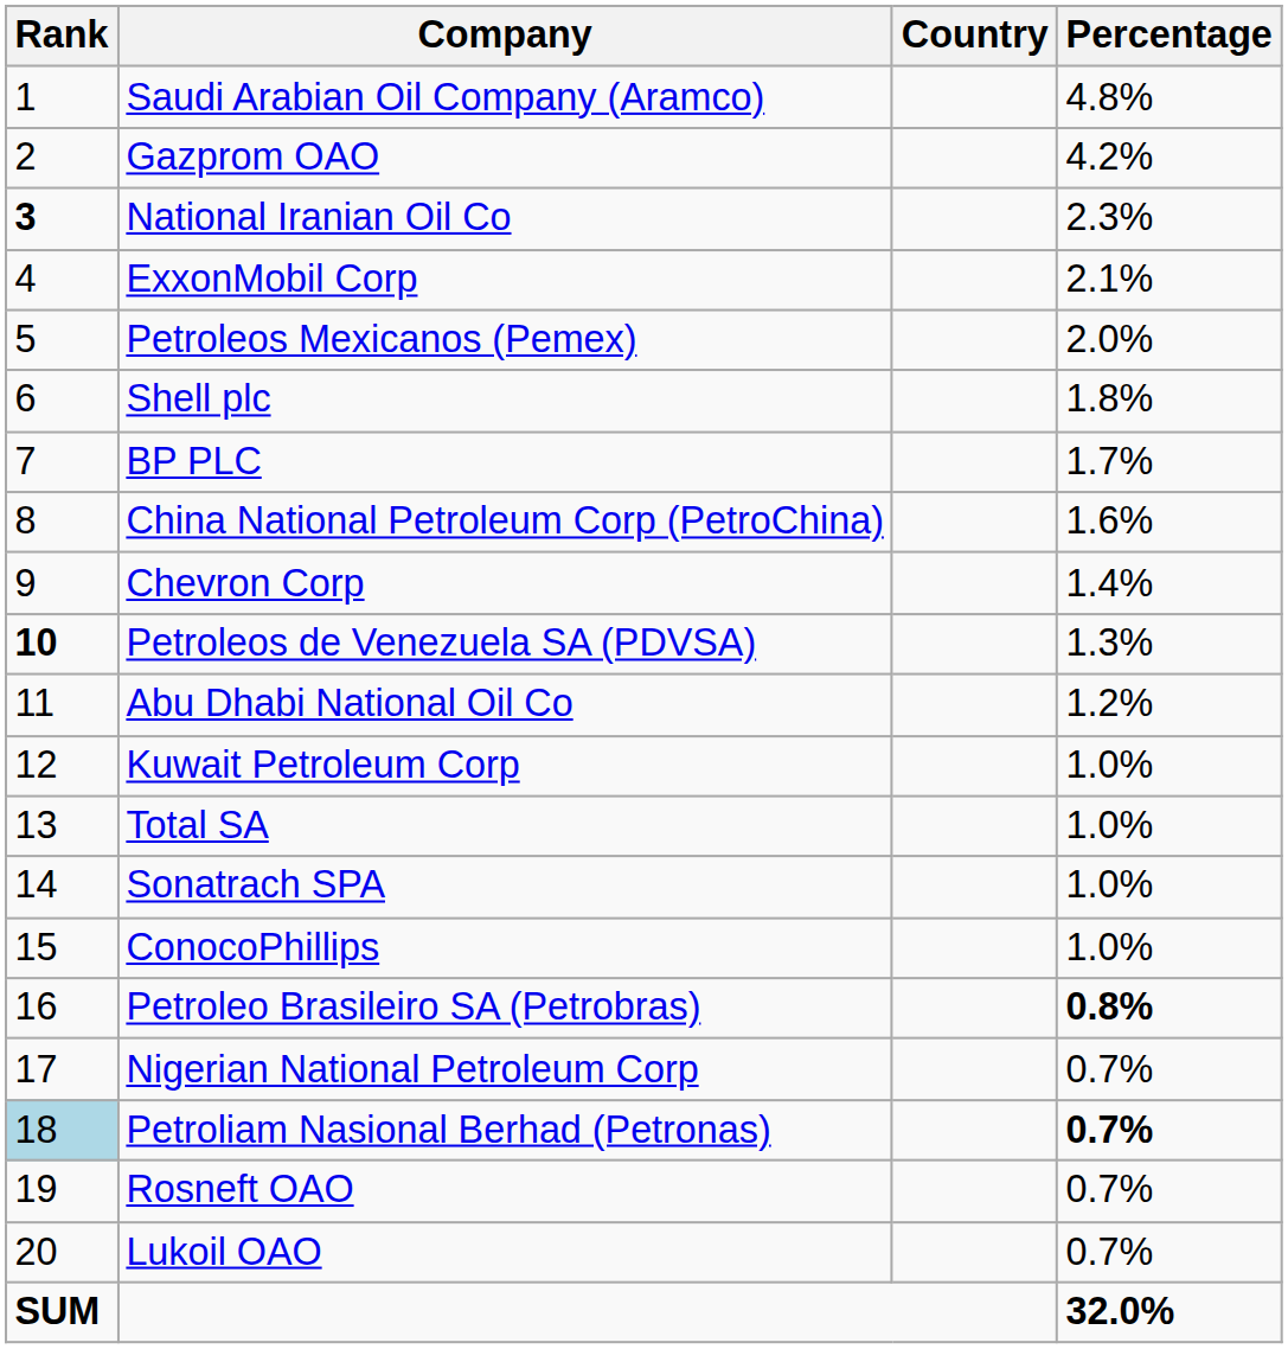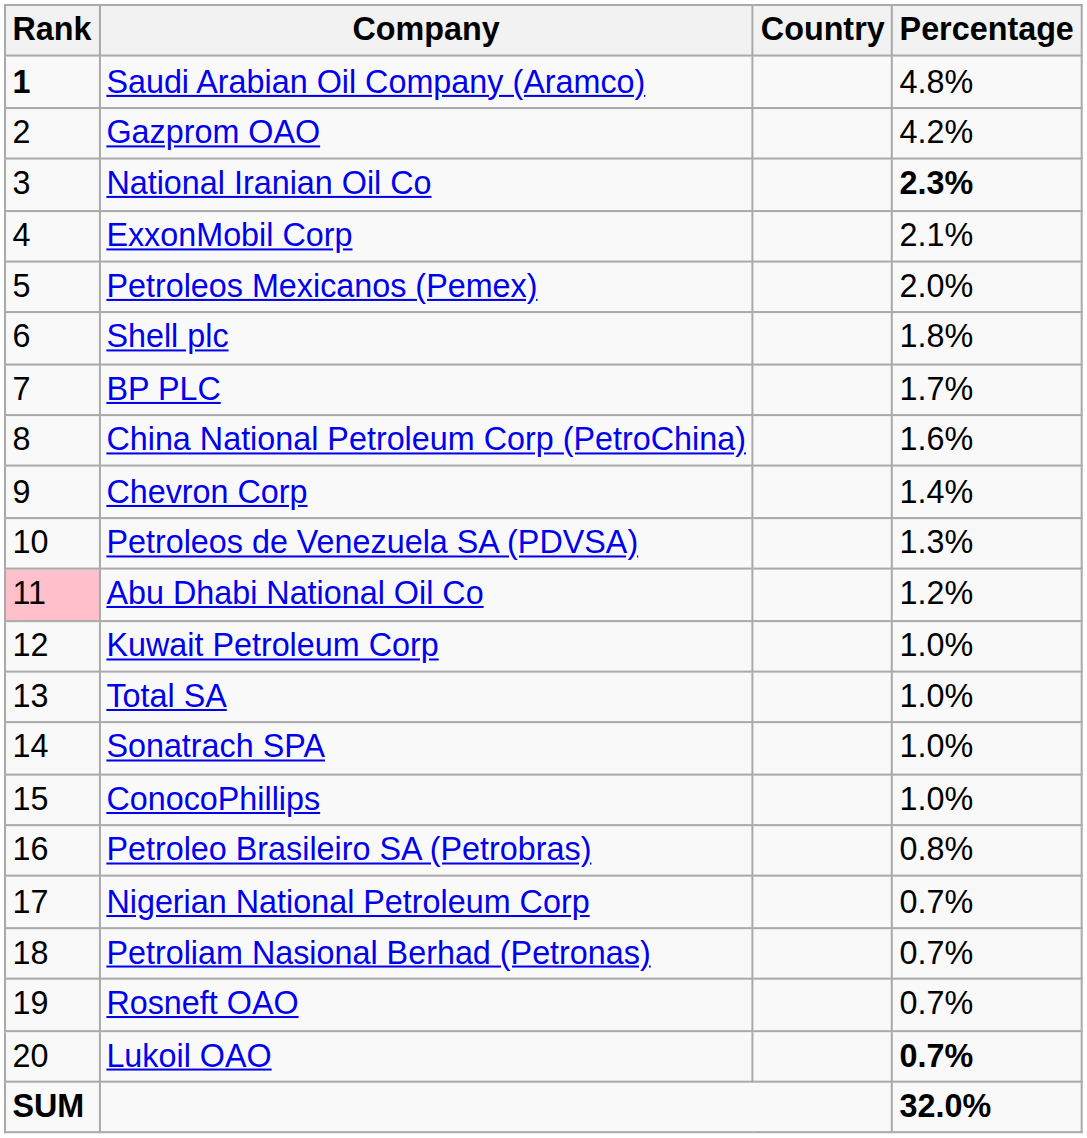Saudi Arabian Oil Company (Aramco) | Rank: normal -> bold
National Iranian Oil Co | Rank: bold -> normal
National Iranian Oil Co | Percentage: normal -> bold
Petroleos de Venezuela SA (PDVSA) | Rank: bold -> normal
Abu Dhabi National Oil Co | Rank: no background -> pink background
Petroleo Brasileiro SA (Petrobras) | Percentage: bold -> normal
Petroliam Nasional Berhad (Petronas) | Rank: lightblue background -> no background
Petroliam Nasional Berhad (Petronas) | Percentage: bold -> normal
Lukoil OAO | Percentage: normal -> bold
